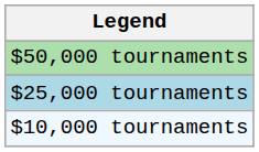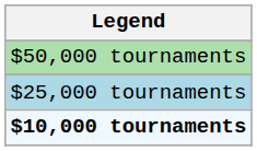row 4 | column 1: normal -> bold
